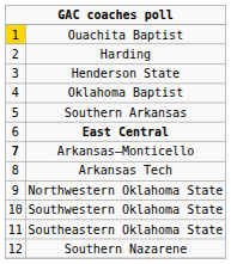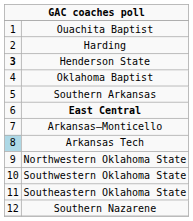Ouachita Baptist | column 1: gold background -> no background
Henderson State | column 1: normal -> bold
Arkansas–Monticello | column 1: bold -> normal
Arkansas Tech | column 1: no background -> lightblue background
